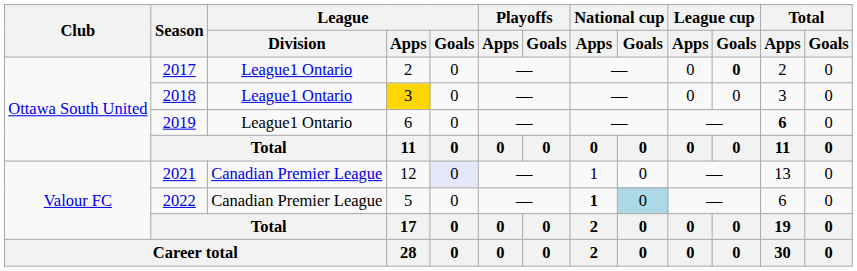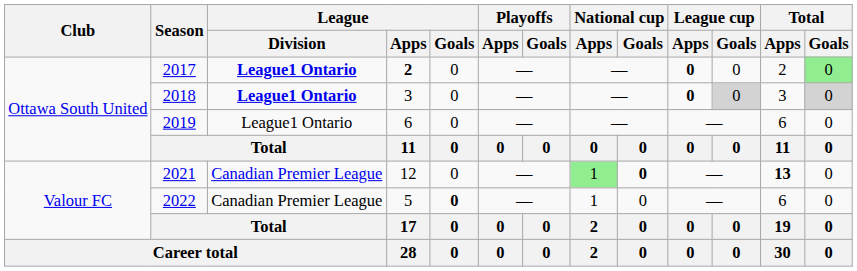2017 | League / Division: normal -> bold
2017 | League / Apps: normal -> bold
2017 | League cup / Apps: normal -> bold
2017 | League cup / Goals: bold -> normal
2017 | Total / Goals: no background -> lightgreen background
2018 | League / Division: normal -> bold
2018 | League / Apps: gold background -> no background
2018 | League cup / Apps: normal -> bold
2018 | League cup / Goals: no background -> lightgrey background
2018 | Total / Goals: no background -> lightgrey background
2019 | Total / Apps: bold -> normal
2021 | League / Goals: lavender background -> no background
2021 | National cup / Apps: no background -> lightgreen background
2021 | National cup / Goals: normal -> bold
2021 | Total / Apps: normal -> bold
2022 | League / Goals: normal -> bold
2022 | National cup / Apps: bold -> normal
2022 | National cup / Goals: lightblue background -> no background
